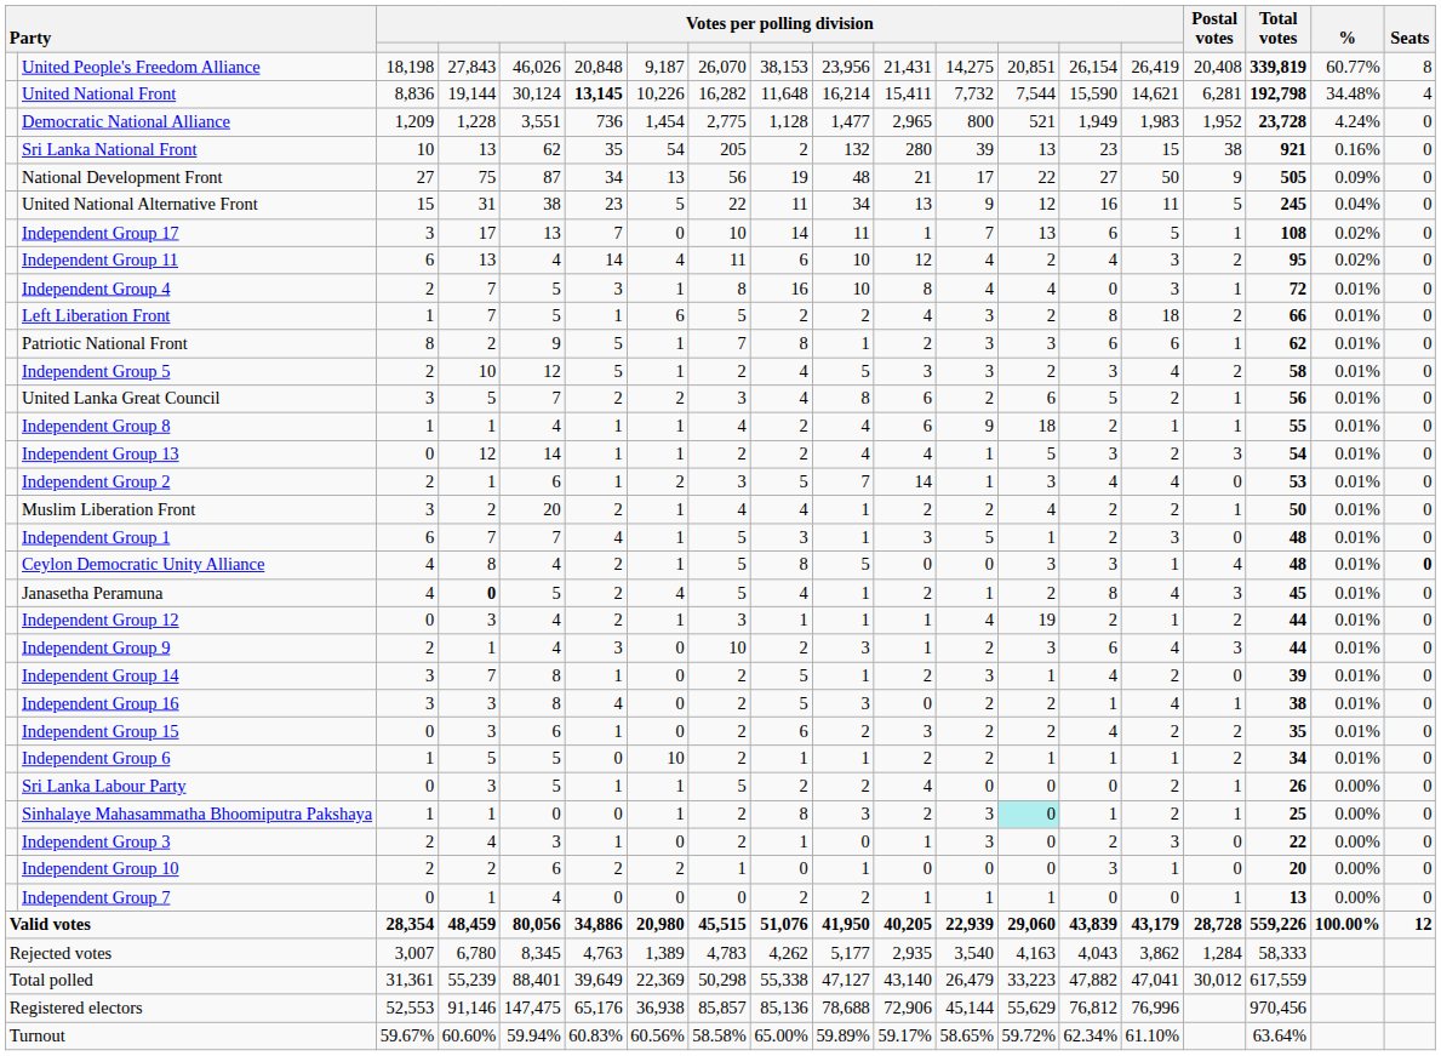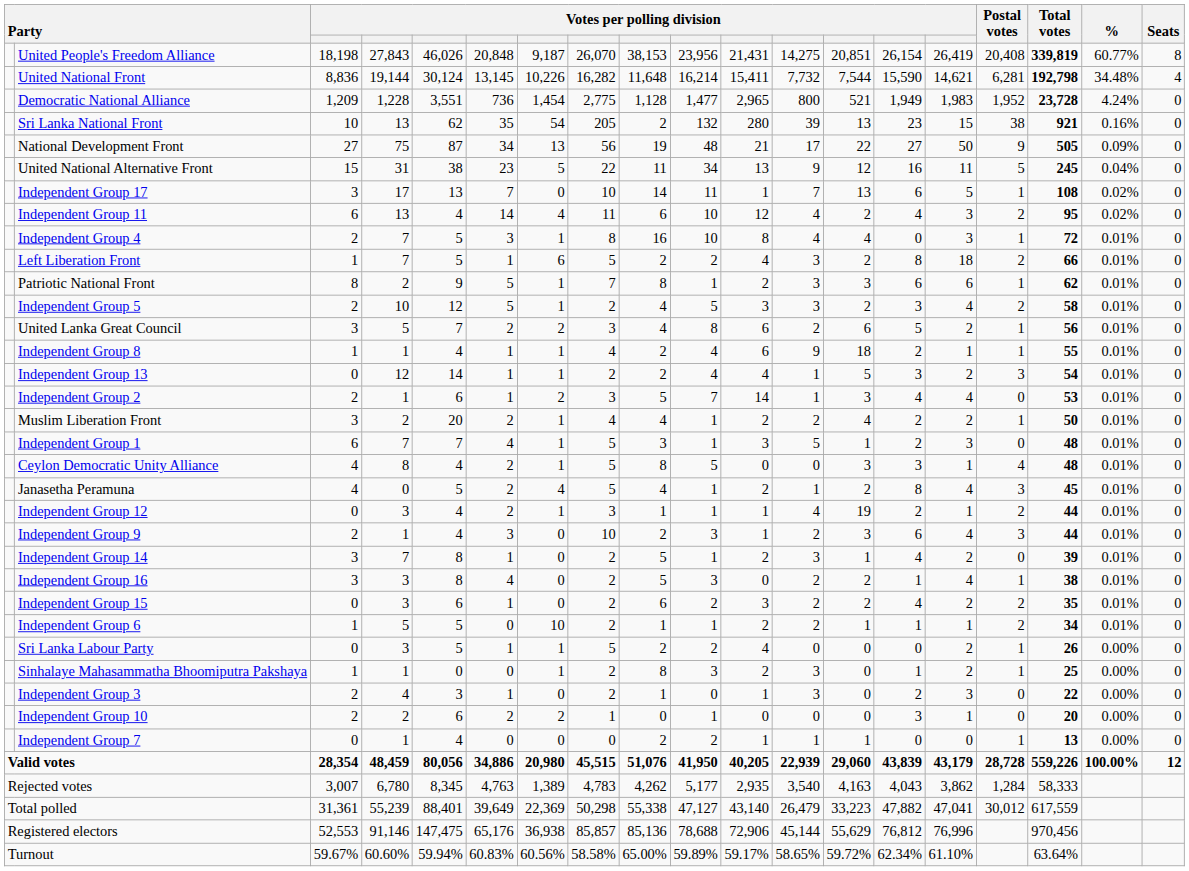United National Front | column 6: bold -> normal
Ceylon Democratic Unity Alliance | Seats: bold -> normal
Janasetha Peramuna | column 4: bold -> normal
Sinhalaye Mahasammatha Bhoomiputra Pakshaya | column 13: paleturquoise background -> no background
